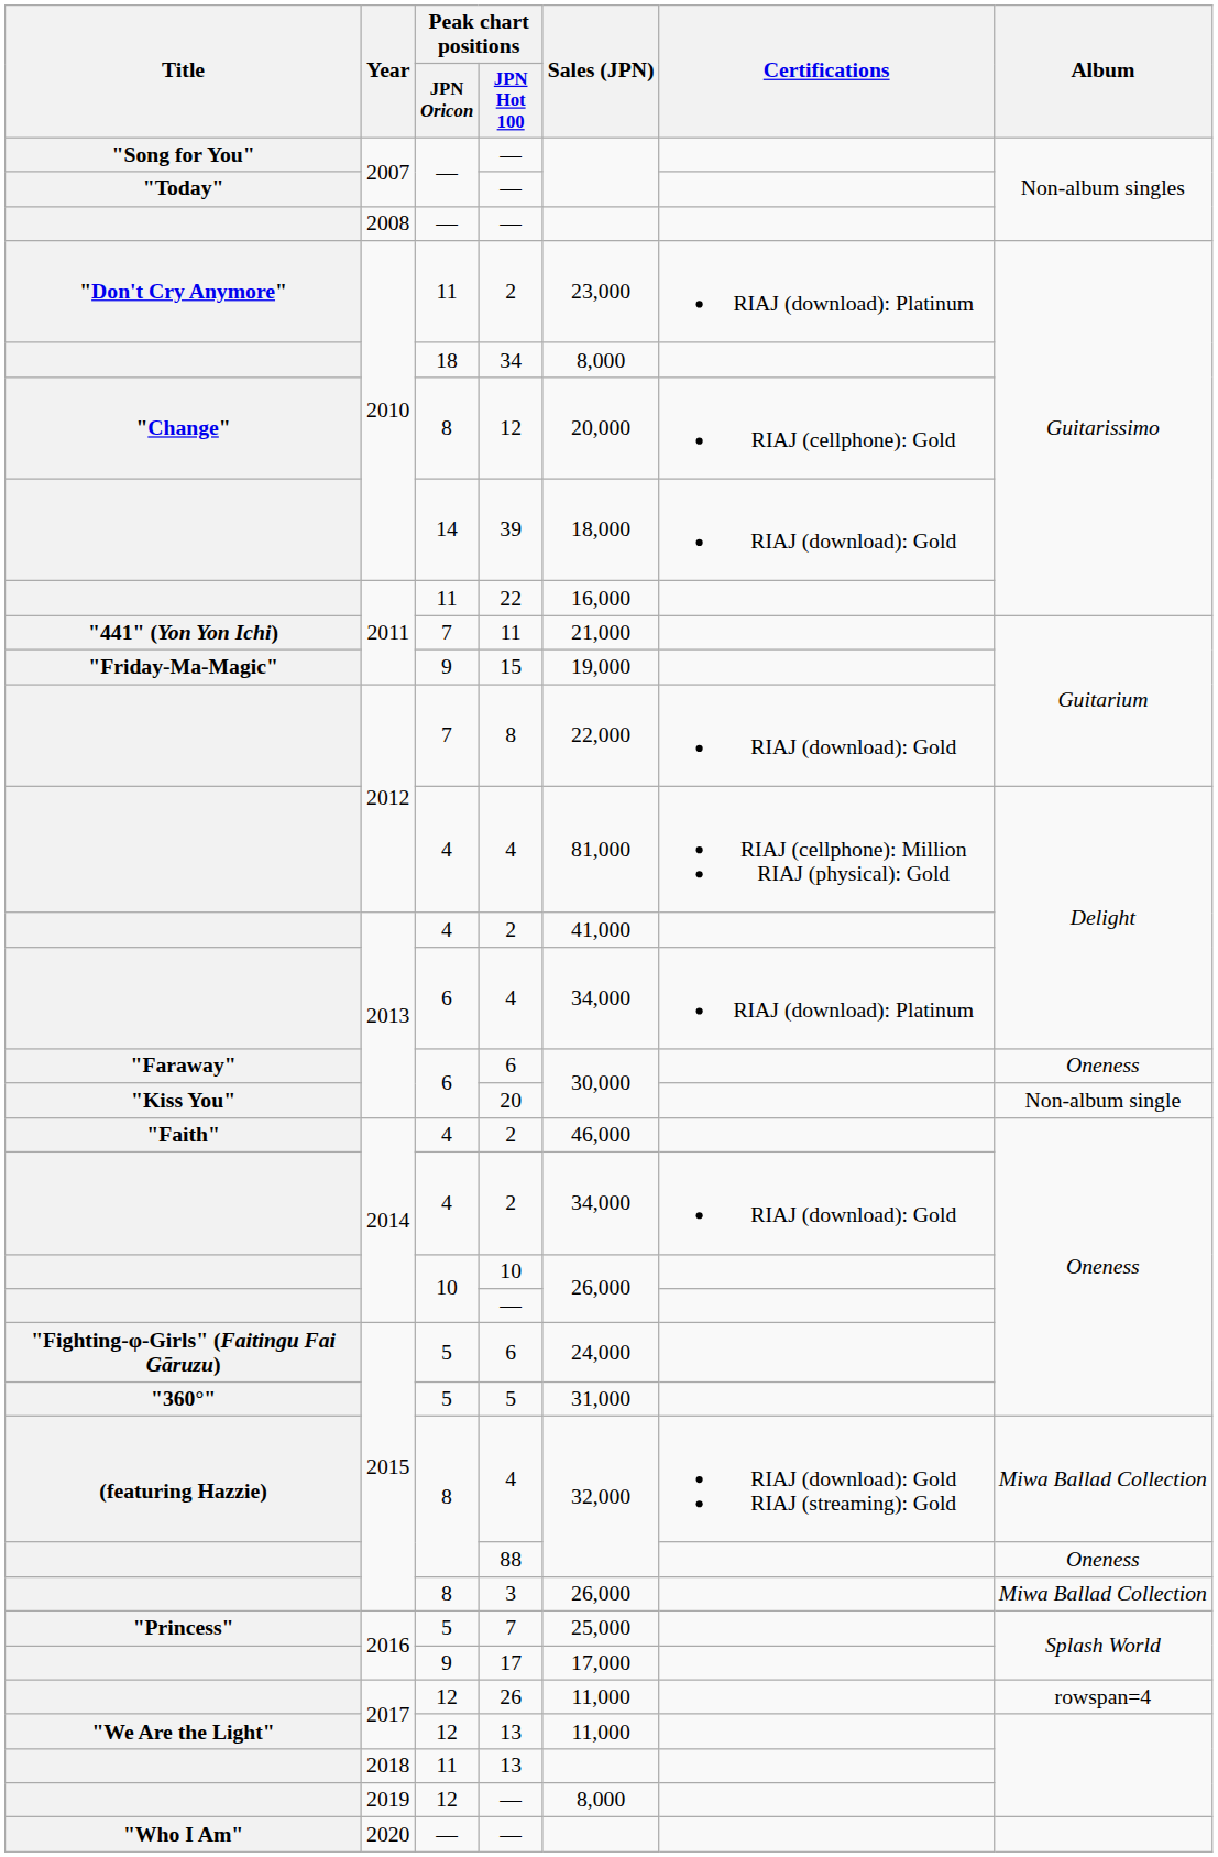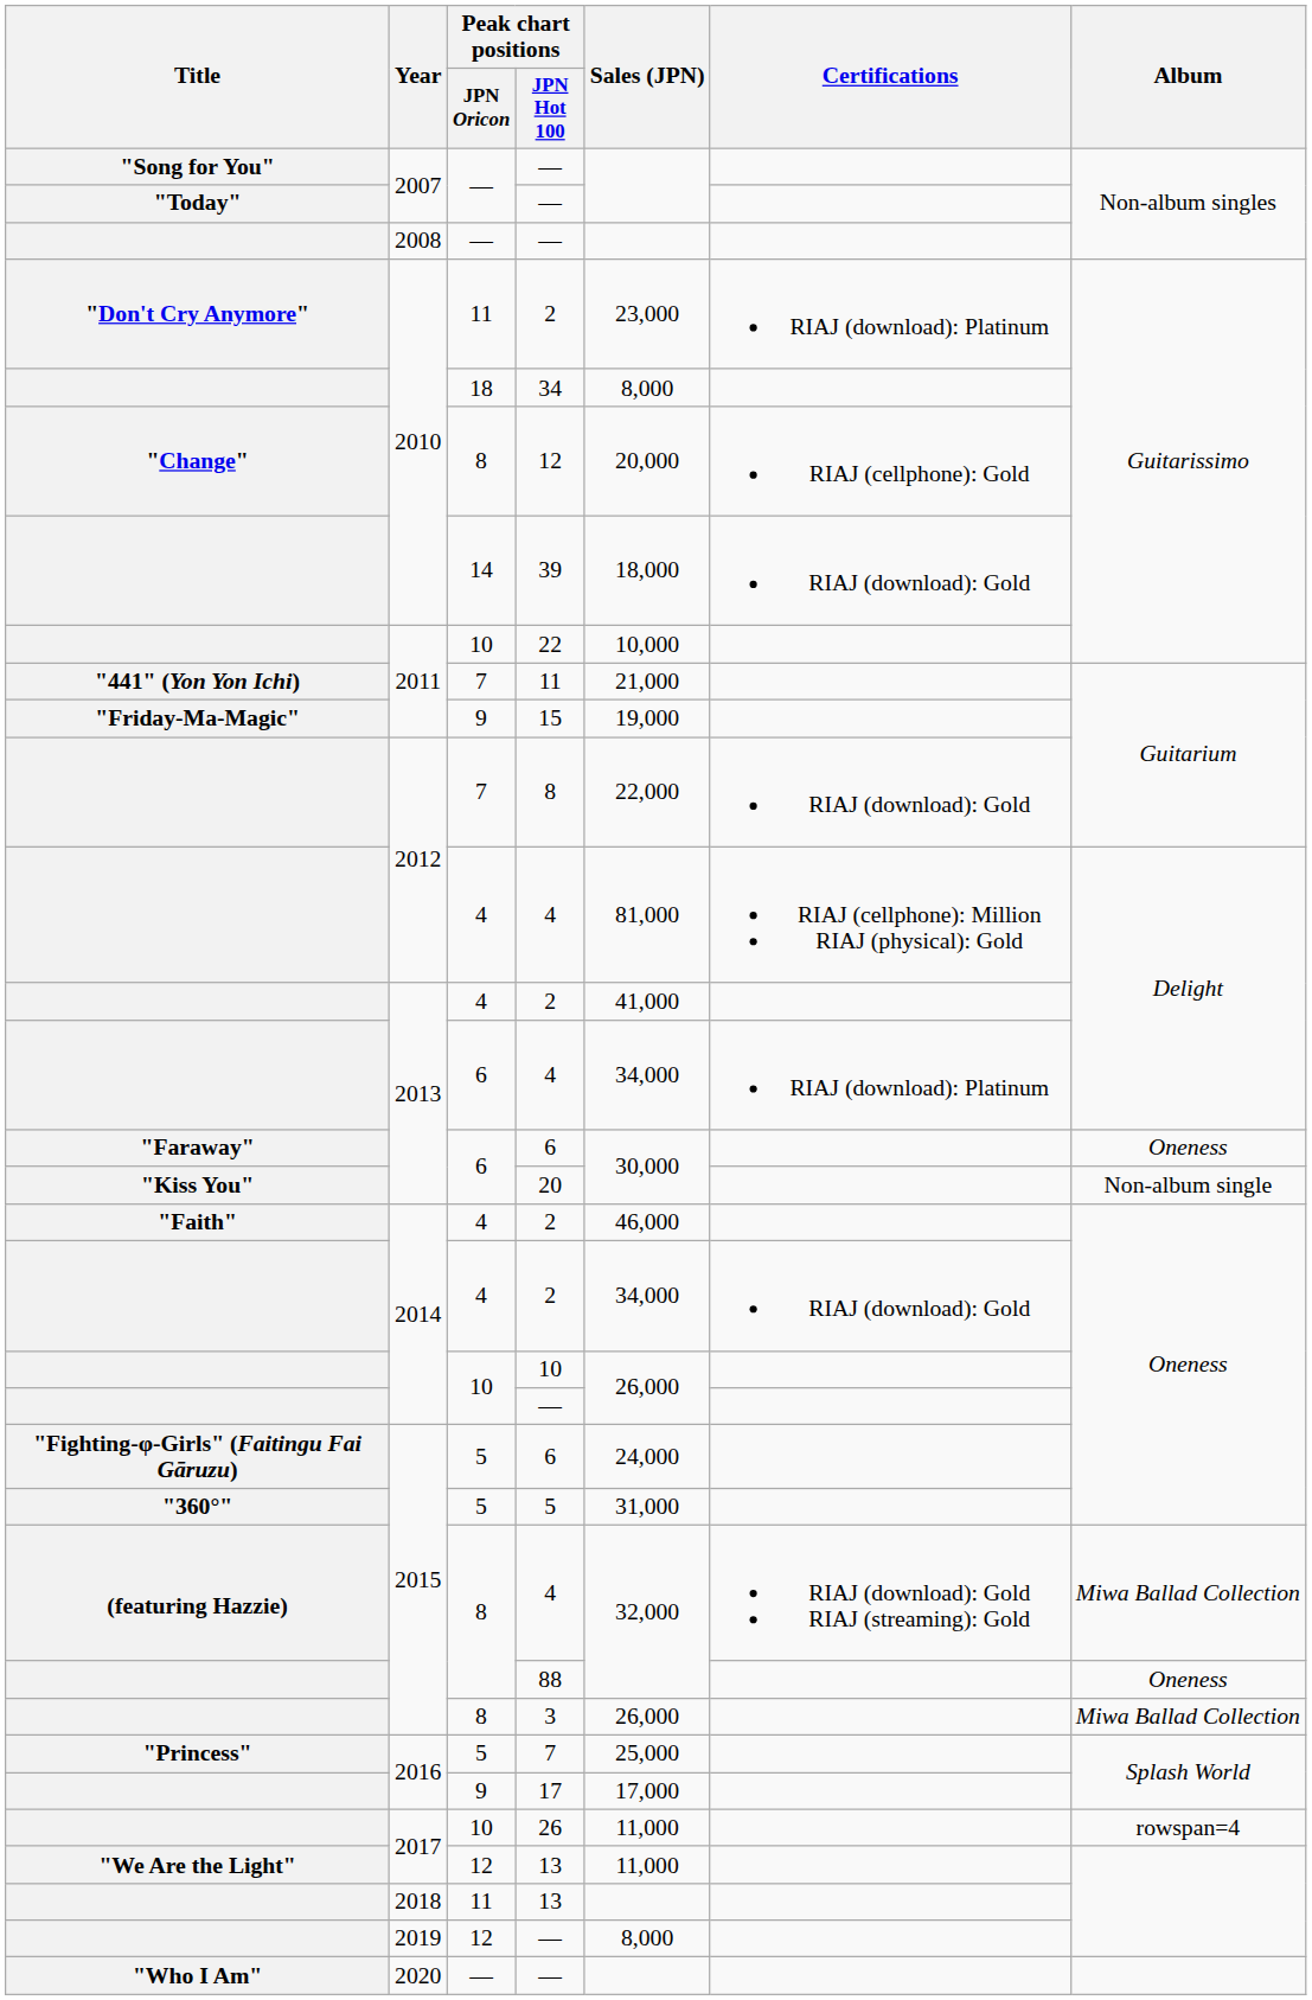22 | Peak chart positions / JPN Oricon: 11 -> 10
22 | Sales (JPN): 16,000 -> 10,000
26 | Peak chart positions / JPN Oricon: 12 -> 10
